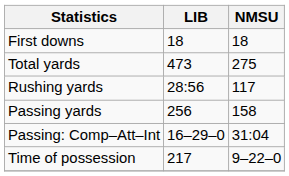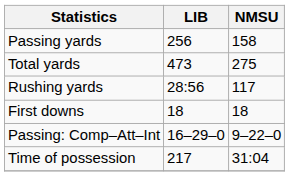rows swapped: First downs <-> Passing yards
Passing: Comp–Att–Int | NMSU: 31:04 -> 9–22–0
Time of possession | NMSU: 9–22–0 -> 31:04
